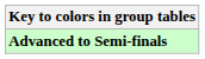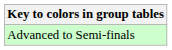row 2 | column 1: bold -> normal
